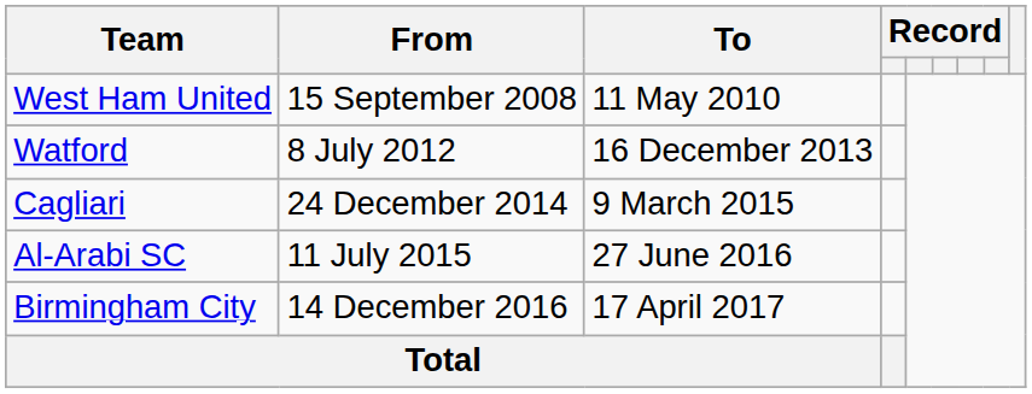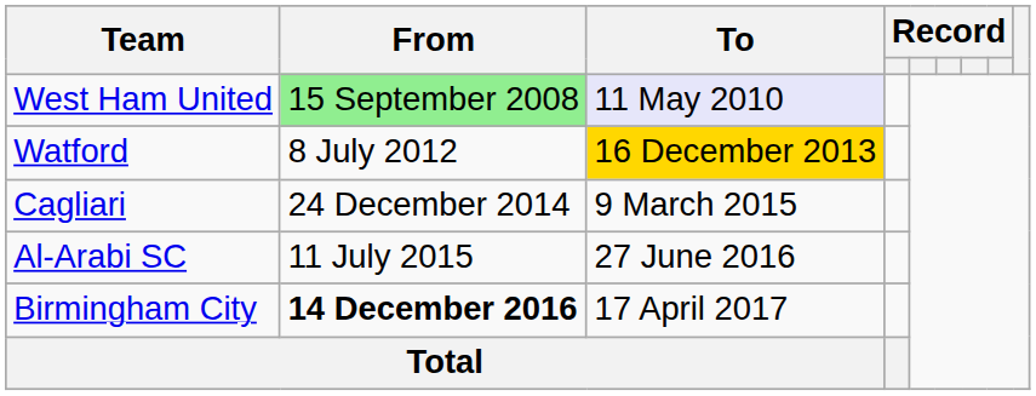West Ham United | From: no background -> lightgreen background
West Ham United | To: no background -> lavender background
Watford | To: no background -> gold background
Birmingham City | From: normal -> bold
